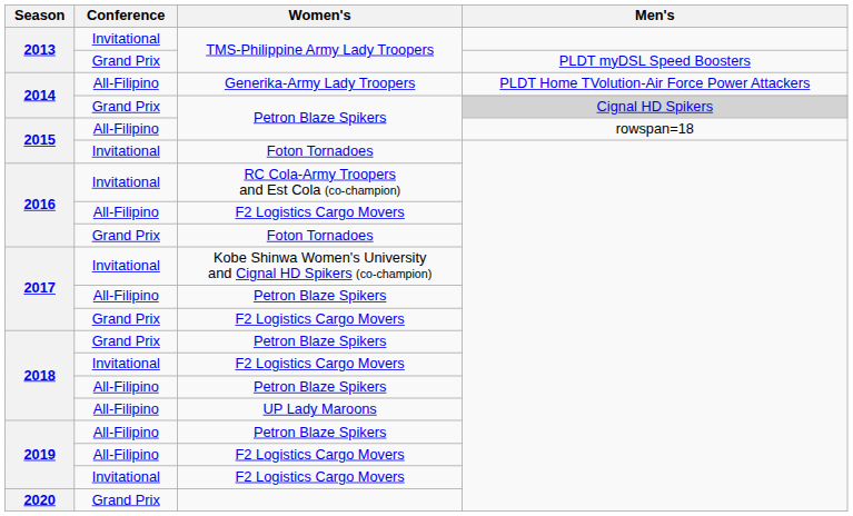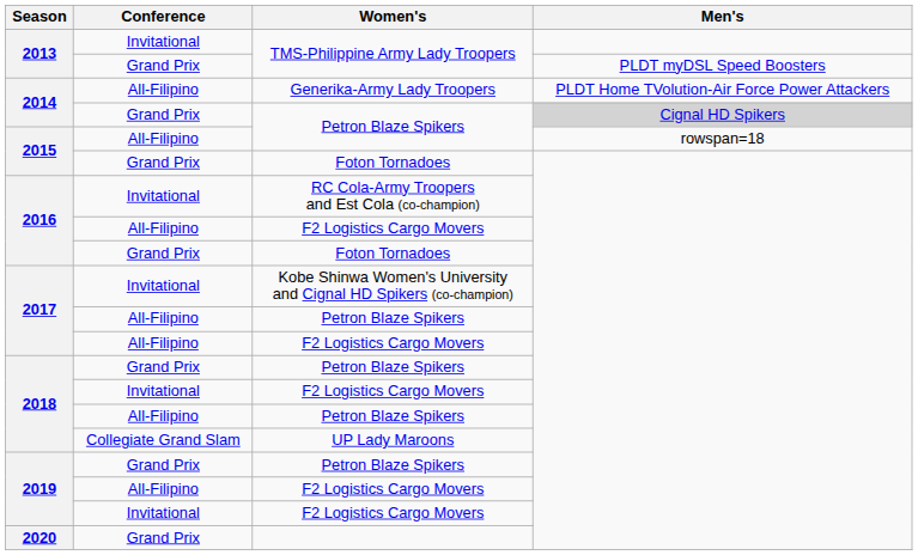2015 / Foton Tornadoes | Conference: Invitational -> Grand Prix
2017 / F2 Logistics Cargo Movers | Conference: Grand Prix -> All-Filipino
UP Lady Maroons | Conference: All-Filipino -> Collegiate Grand Slam
2019 / Petron Blaze Spikers | Conference: All-Filipino -> Grand Prix
